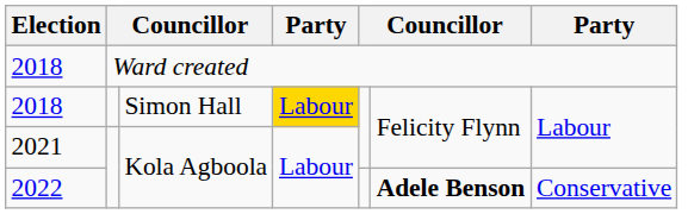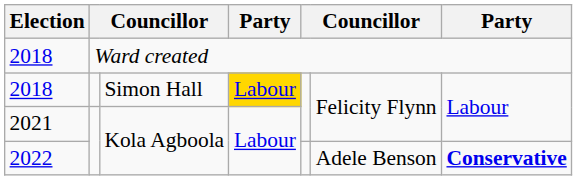2022 | column 6: bold -> normal
2022 | column 7: normal -> bold
